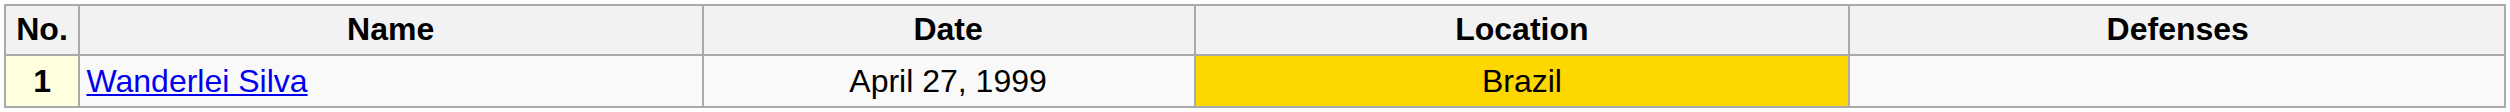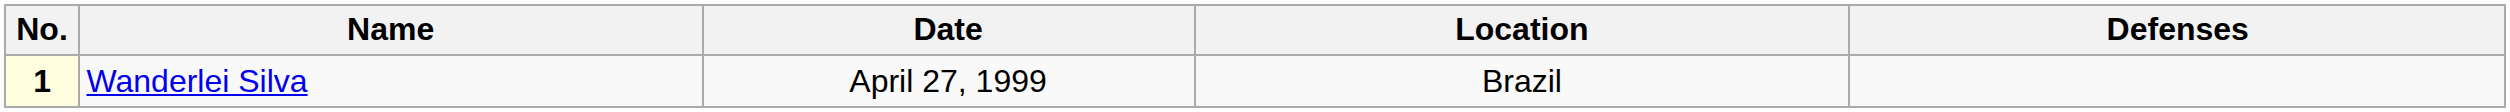Wanderlei Silva | Location: gold background -> no background
